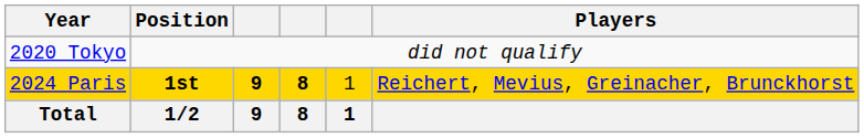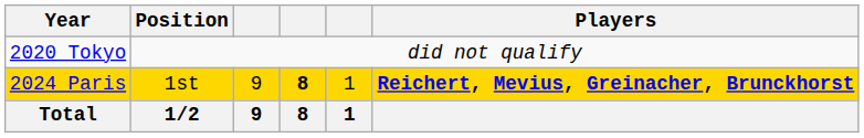2024 Paris | Position: bold -> normal
2024 Paris | column 3: bold -> normal
2024 Paris | Players: normal -> bold
